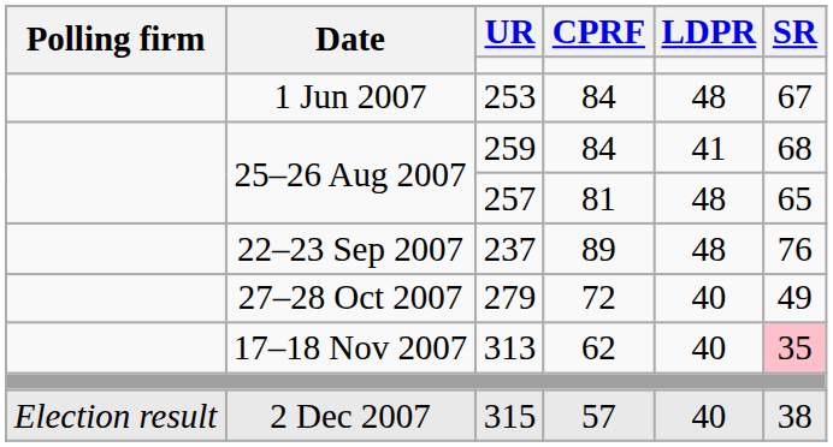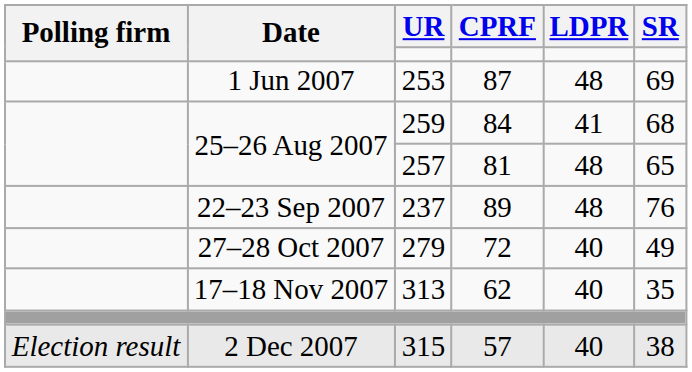1 Jun 2007 | CPRF: 84 -> 87
1 Jun 2007 | SR: 67 -> 69
17–18 Nov 2007 | SR: pink background -> no background
